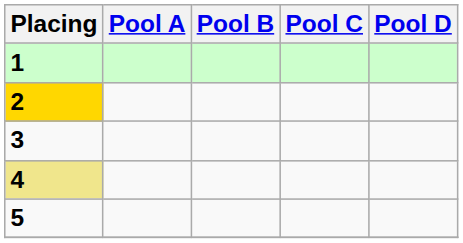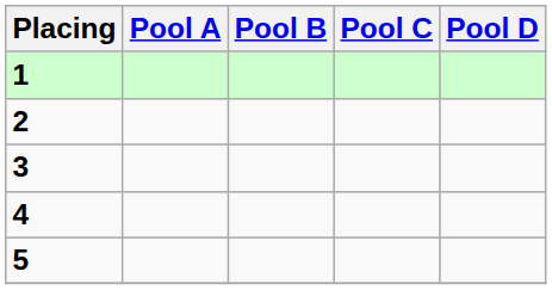2 | Placing: gold background -> no background
4 | Placing: khaki background -> no background
